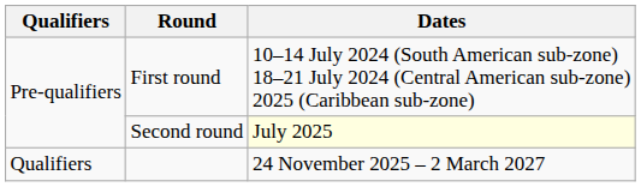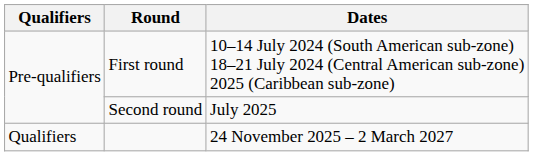Second round | Dates: lightyellow background -> no background
